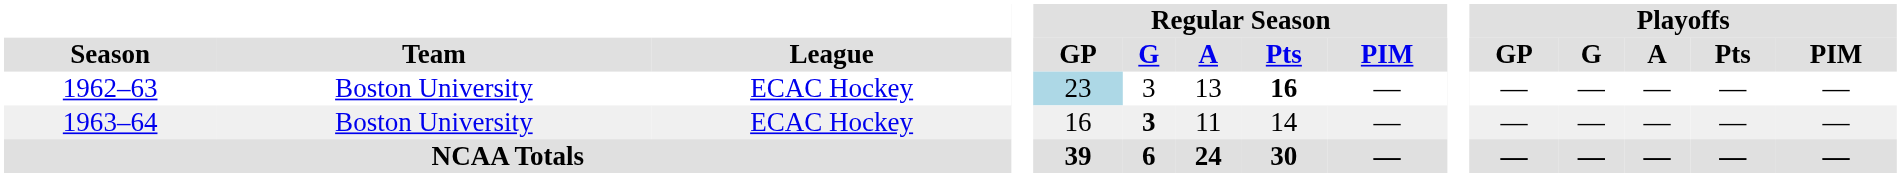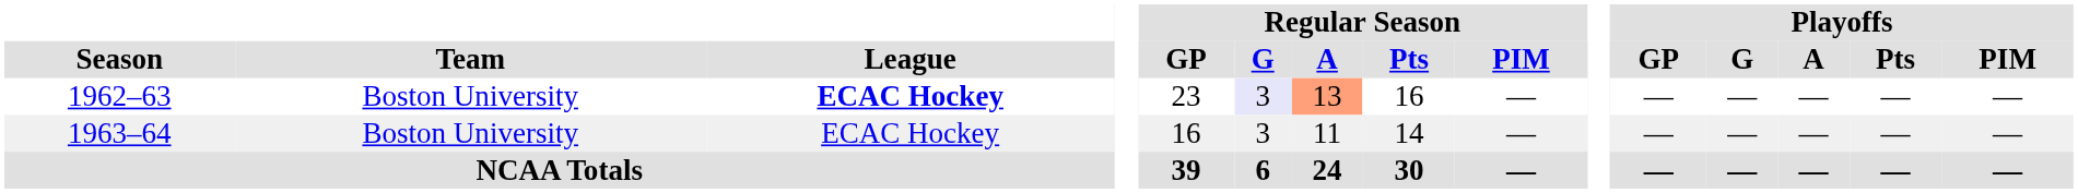1962–63 | League: normal -> bold
1962–63 | Regular Season / GP: lightblue background -> no background
1962–63 | Regular Season / G: no background -> lavender background
1962–63 | Regular Season / A: no background -> lightsalmon background
1962–63 | Regular Season / Pts: bold -> normal
1963–64 | Regular Season / G: bold -> normal
